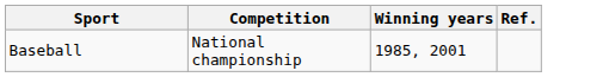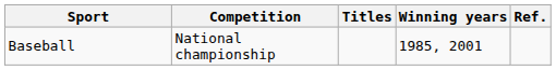+ column: Titles
